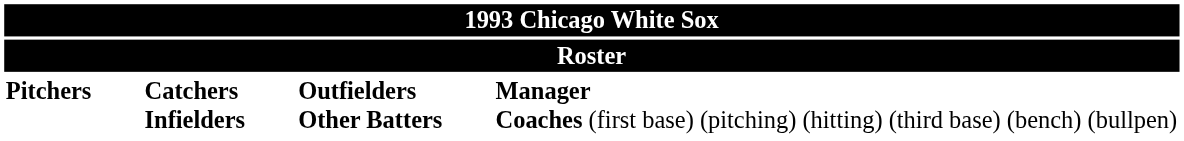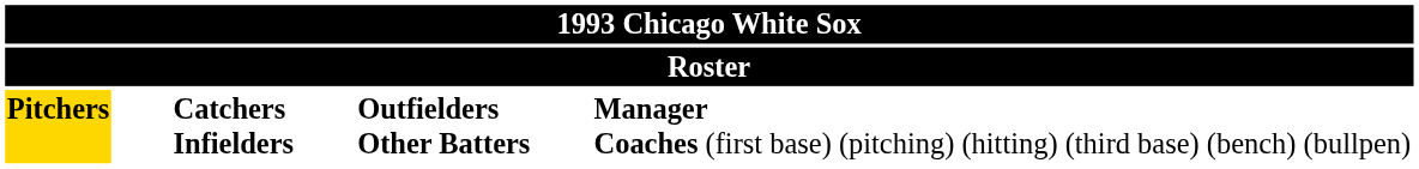Pitchers | column 1: no background -> gold background
